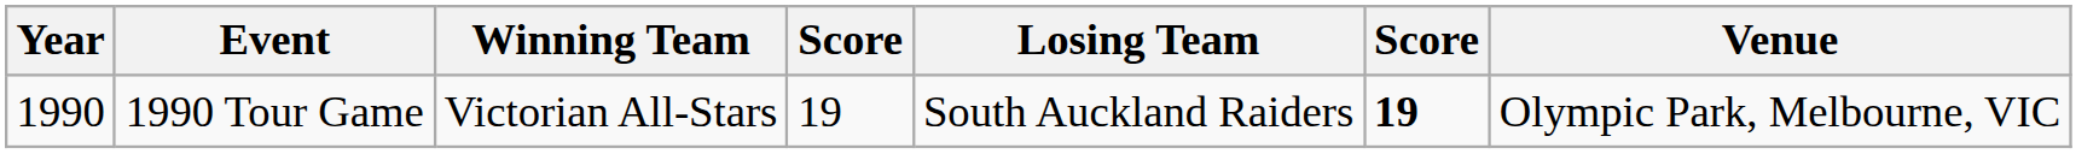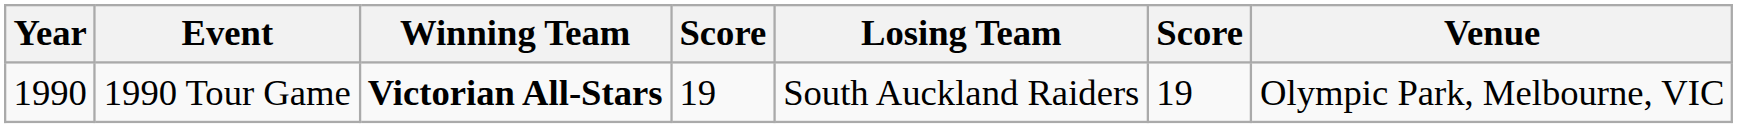row 2 | Winning Team: normal -> bold
row 2 | column 6: bold -> normal
